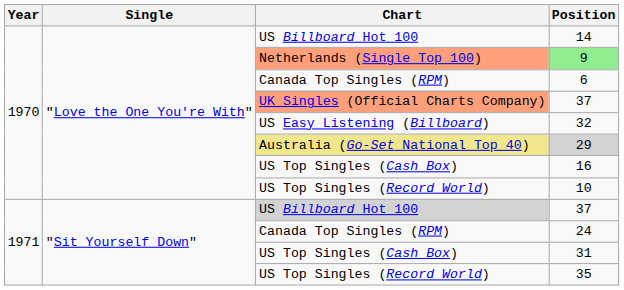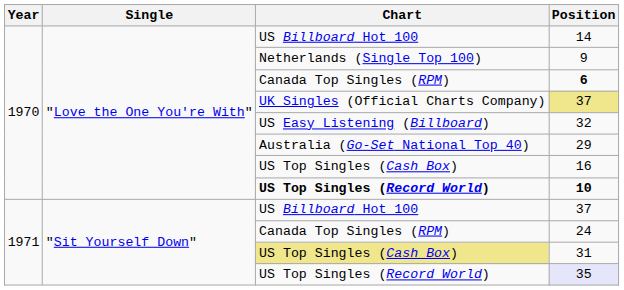9 | Chart: lightsalmon background -> no background
9 | Position: lightgreen background -> no background
6 | Position: normal -> bold
UK Singles (Official Charts Company) / 37 | Chart: lightsalmon background -> no background
UK Singles (Official Charts Company) / 37 | Position: no background -> khaki background
29 | Chart: khaki background -> no background
29 | Position: lightgrey background -> no background
10 | Chart: normal -> bold
10 | Position: normal -> bold
US Billboard Hot 100 / 37 | Chart: lightgrey background -> no background
31 | Chart: no background -> khaki background
35 | Position: no background -> lavender background
